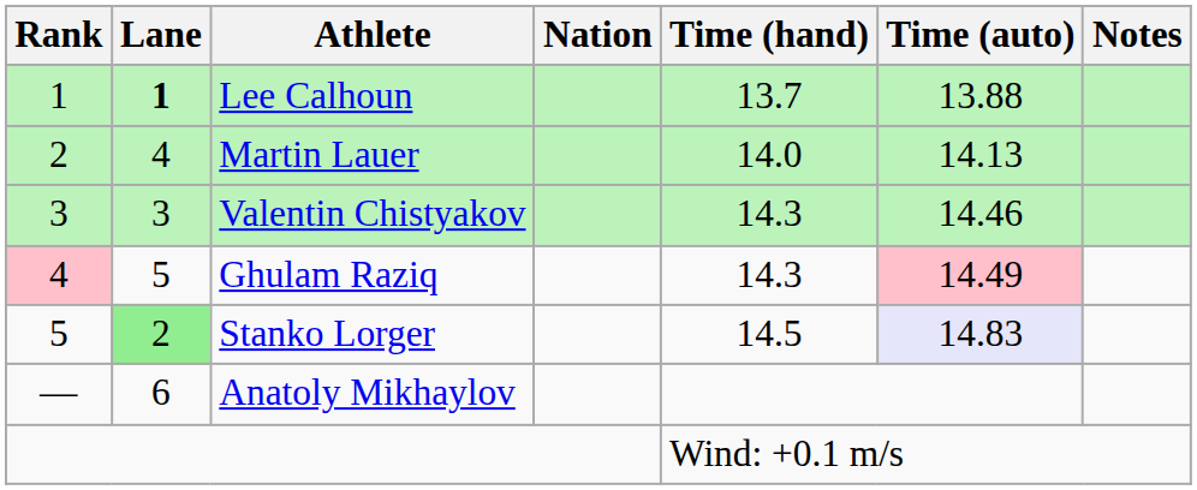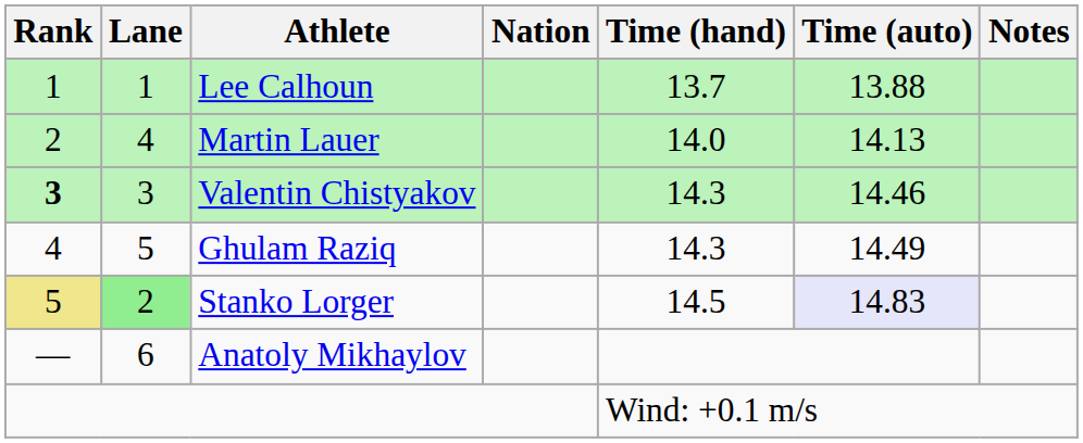Lee Calhoun | Lane: bold -> normal
Valentin Chistyakov | Rank: normal -> bold
Ghulam Raziq | Rank: pink background -> no background
Ghulam Raziq | Time (auto): pink background -> no background
Stanko Lorger | Rank: no background -> khaki background
